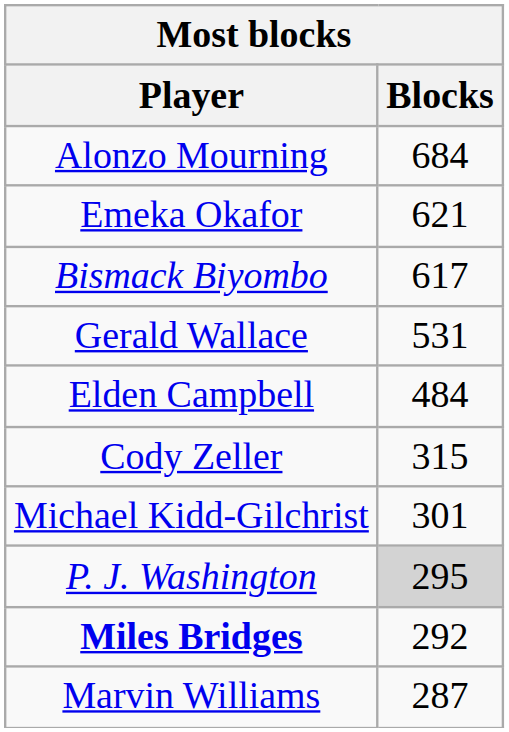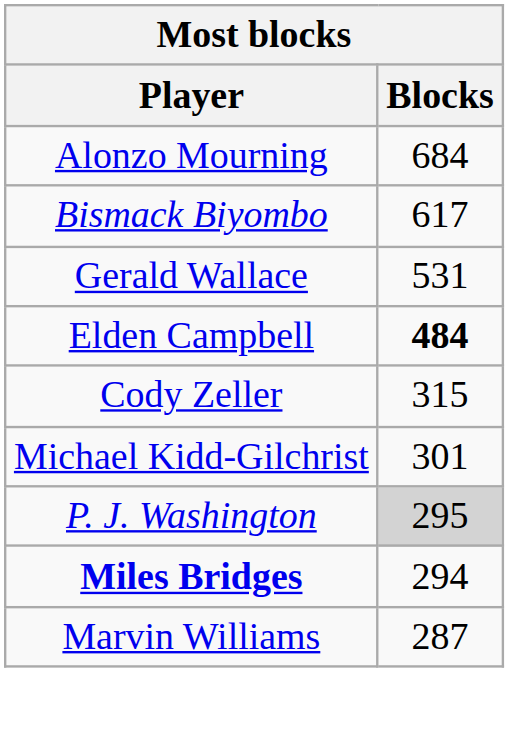- row: Emeka Okafor | 621
Elden Campbell | Blocks: normal -> bold
Miles Bridges | Blocks: 292 -> 294
